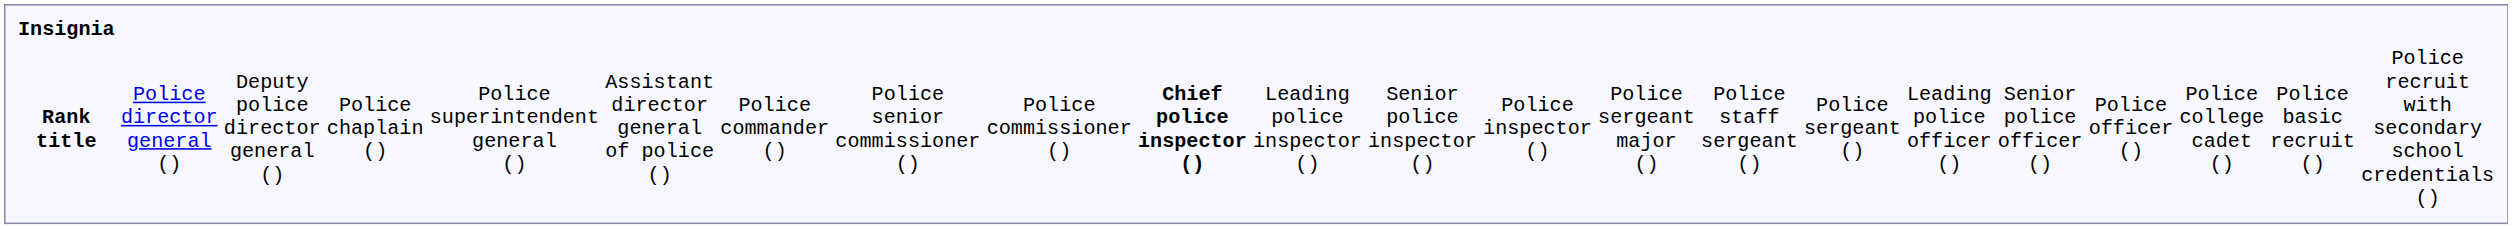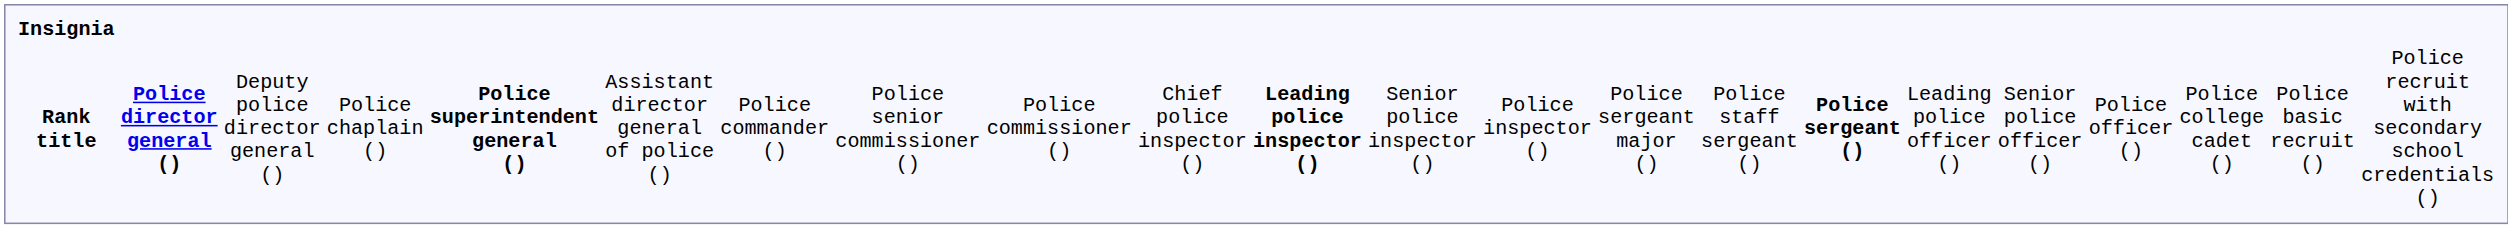Rank title | column 2: normal -> bold
Rank title | column 5: normal -> bold
Rank title | column 10: bold -> normal
Rank title | column 11: normal -> bold
Rank title | column 16: normal -> bold
